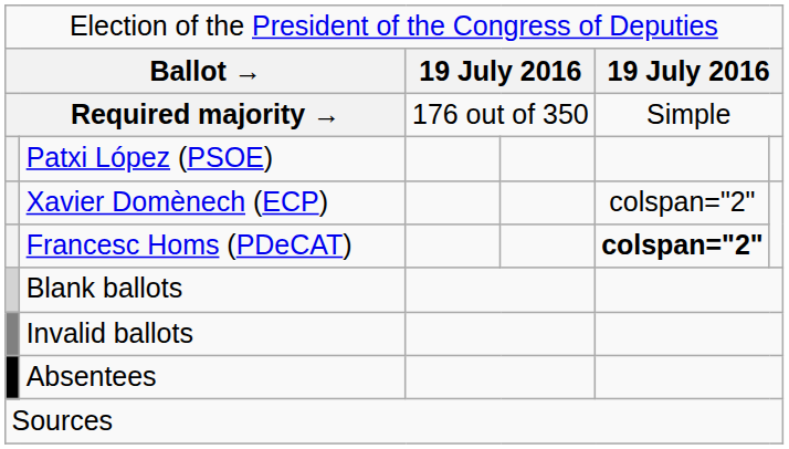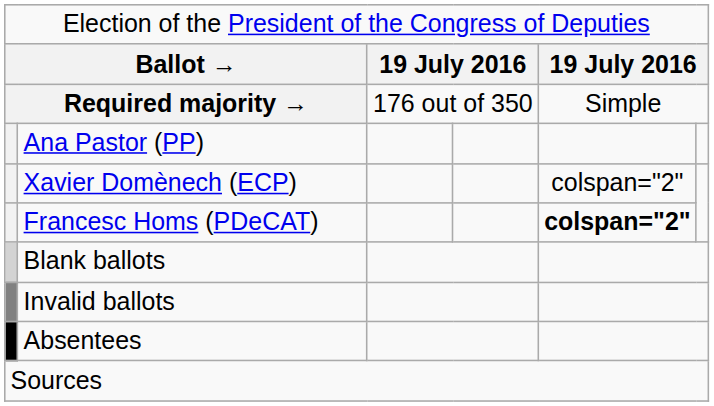+ row: Ana Pastor (PP)
- row: Patxi López (PSOE)
